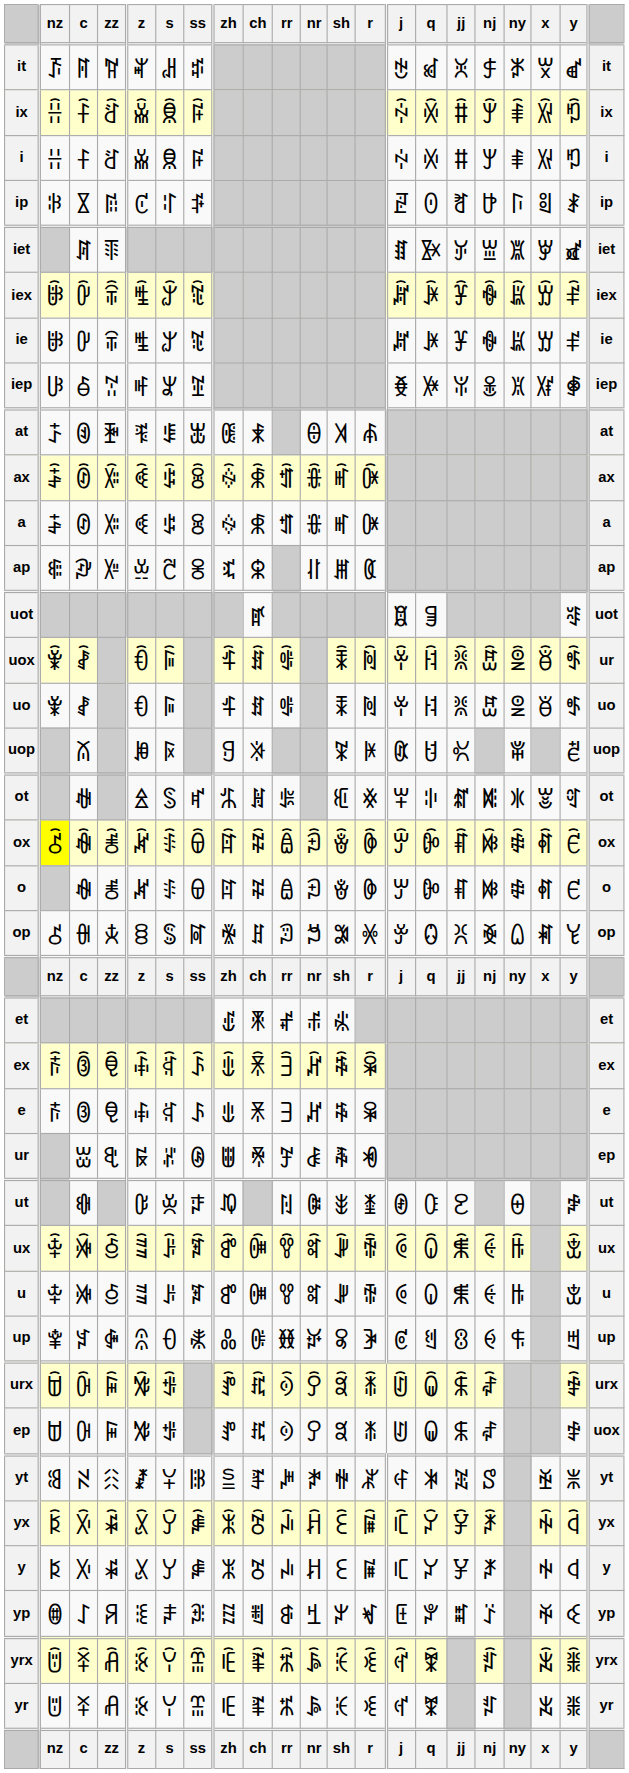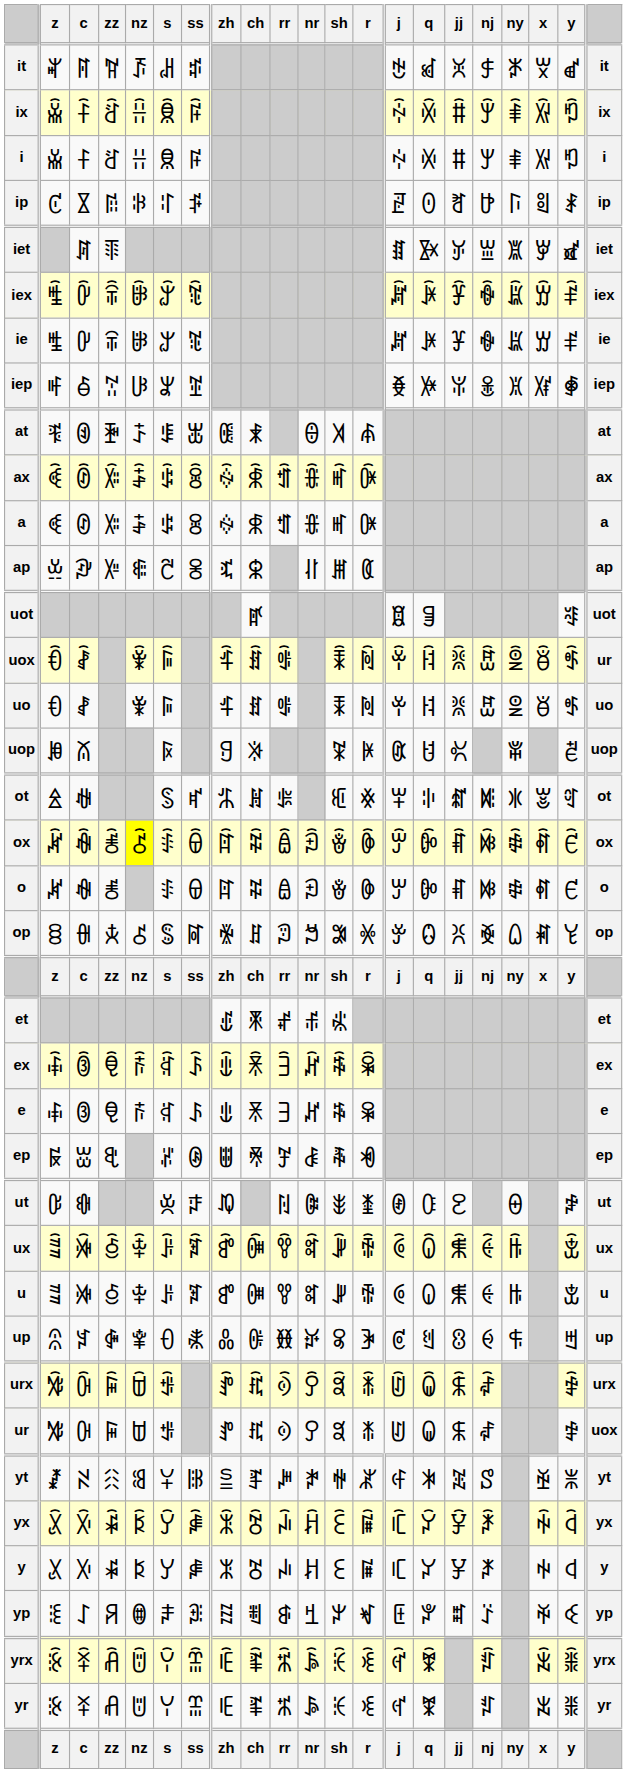columns swapped: z <-> nz
row 26 | column 1: ur -> ep
row 32 | column 1: ep -> ur
